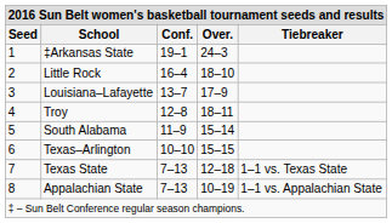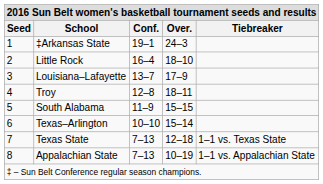South Alabama | Over.: 15–14 -> 15–15
Texas–Arlington | Over.: 15–15 -> 15–14
